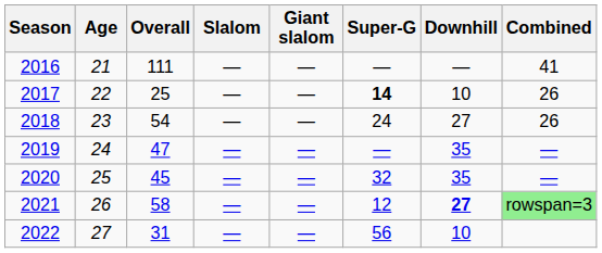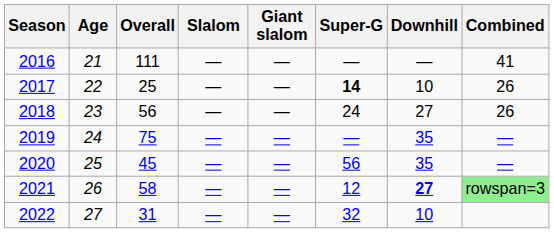2018 | Overall: 54 -> 56
2019 | Overall: 47 -> 75
2020 | Super-G: 32 -> 56
2022 | Super-G: 56 -> 32
